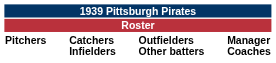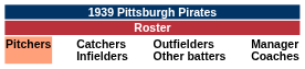Pitchers | column 1: no background -> lightsalmon background
